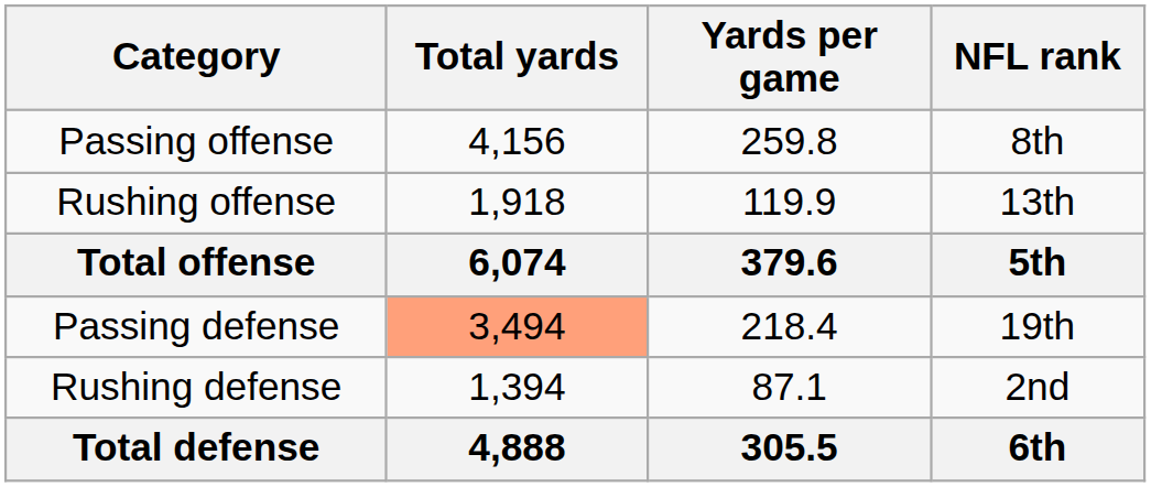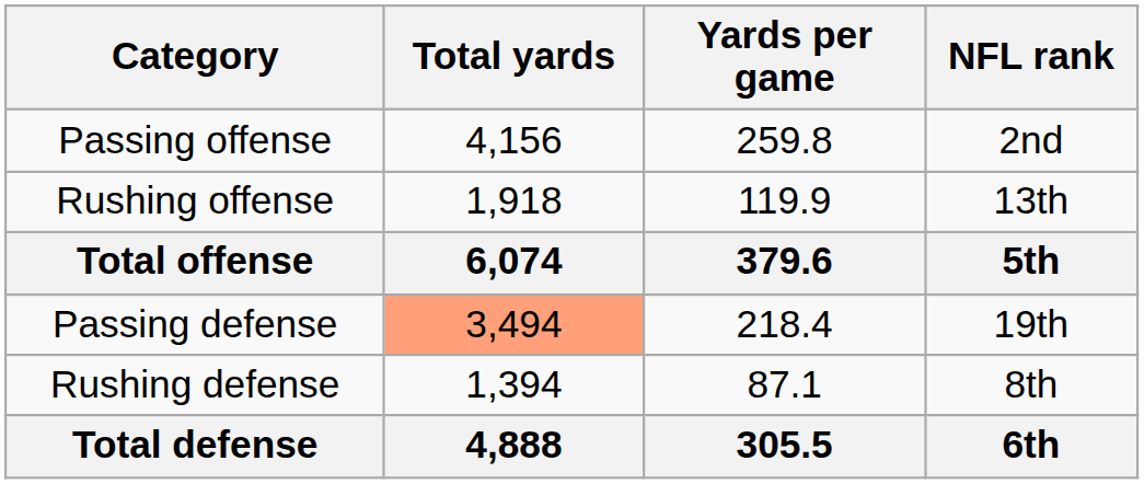Passing offense | NFL rank: 8th -> 2nd
Rushing defense | NFL rank: 2nd -> 8th
